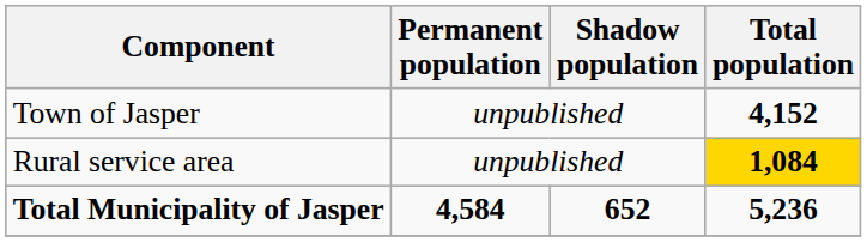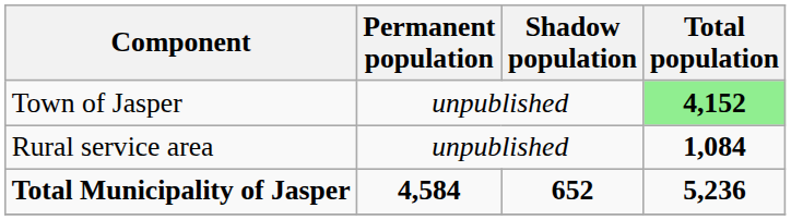Town of Jasper | Total population: no background -> lightgreen background
Rural service area | Total population: gold background -> no background
